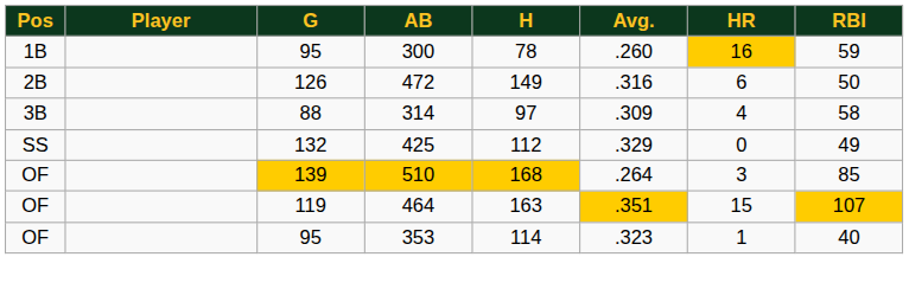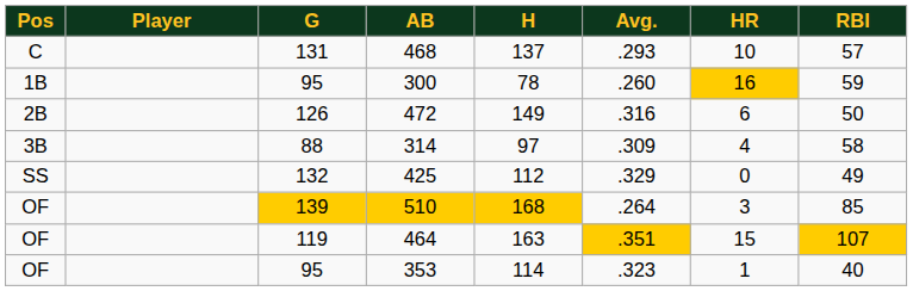+ row: C | 131 | 468 | 137 | .293 | 10 | 57
